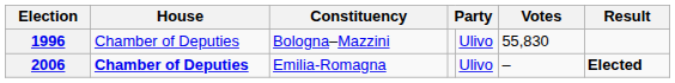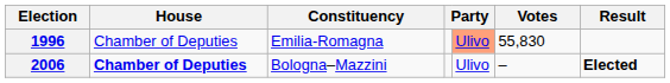1996 | Constituency: Bologna–Mazzini -> Emilia-Romagna
1996 | column 5: no background -> lightsalmon background
2006 | Constituency: Emilia-Romagna -> Bologna–Mazzini
